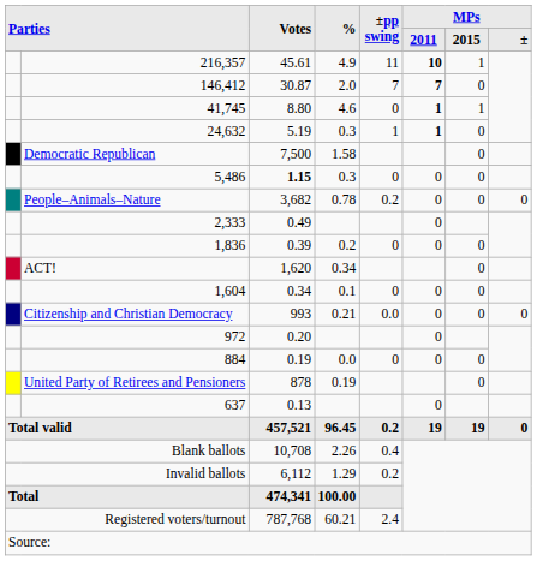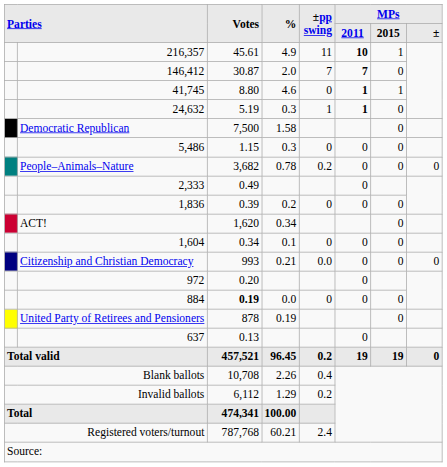5,486 | Votes: bold -> normal
884 | Votes: normal -> bold
